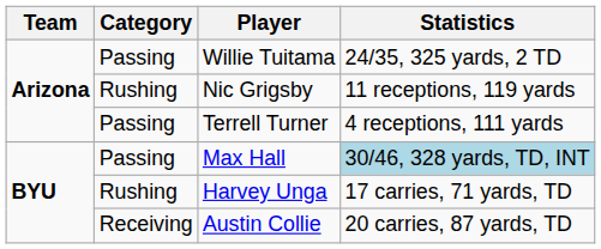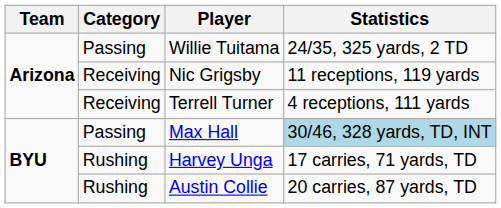Nic Grigsby | Category: Rushing -> Receiving
Terrell Turner | Category: Passing -> Receiving
Austin Collie | Category: Receiving -> Rushing
